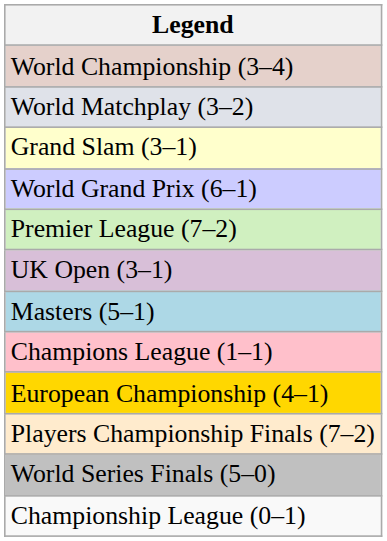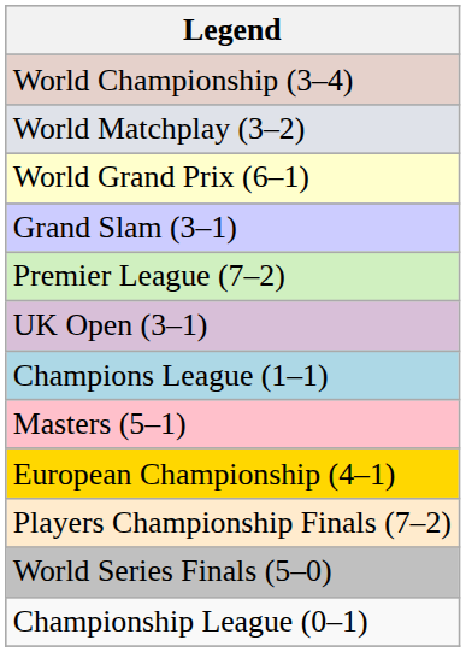row 4 | column 1: Grand Slam (3–1) -> World Grand Prix (6–1)
row 5 | column 1: World Grand Prix (6–1) -> Grand Slam (3–1)
row 8 | column 1: Masters (5–1) -> Champions League (1–1)
row 9 | column 1: Champions League (1–1) -> Masters (5–1)
